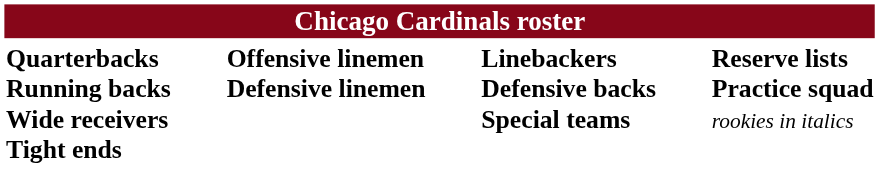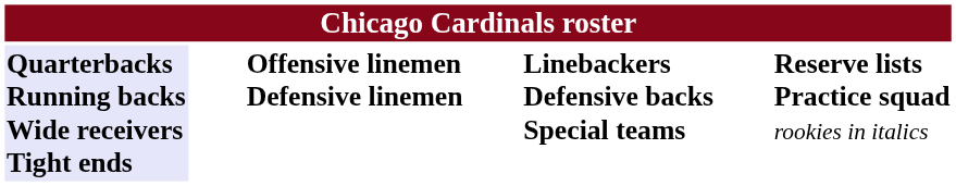Quarterbacks Running backs Wide receivers Tight ends | column 1: no background -> lavender background
